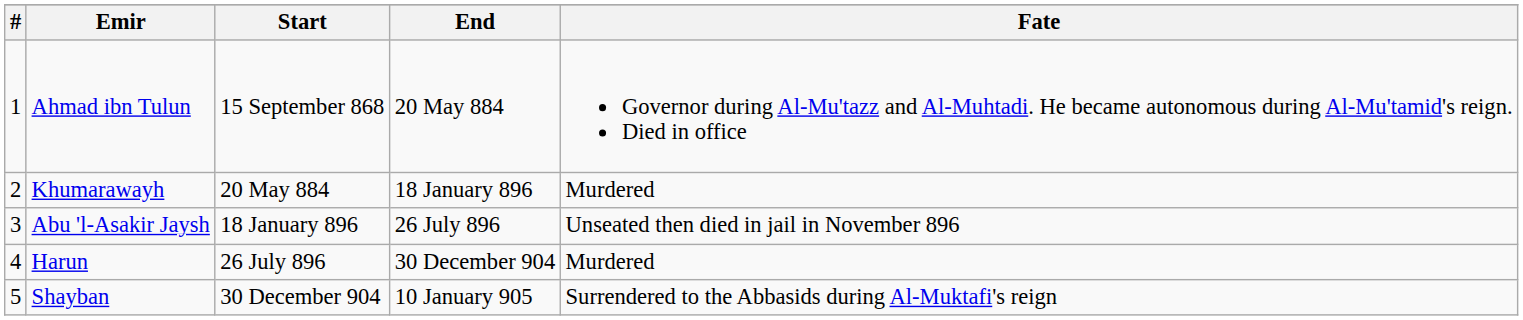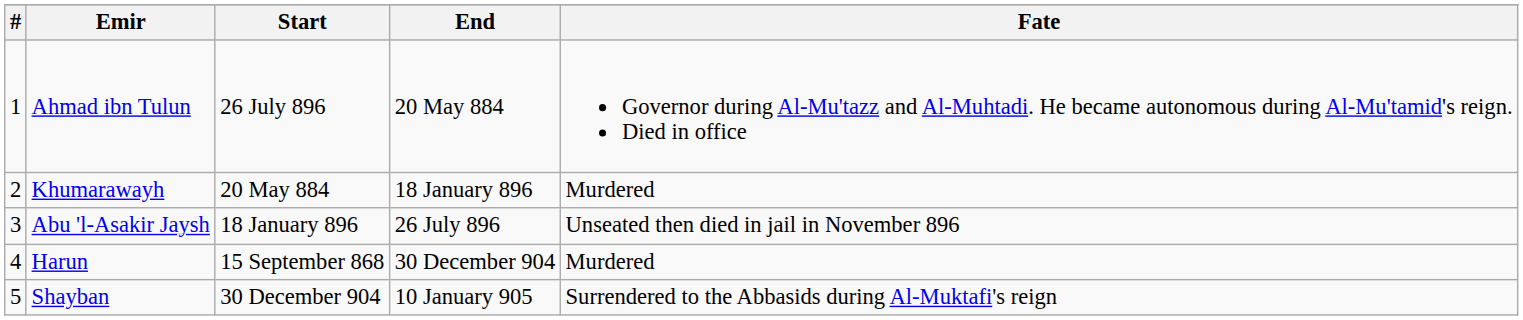Ahmad ibn Tulun | Start: 15 September 868 -> 26 July 896
Harun | Start: 26 July 896 -> 15 September 868
